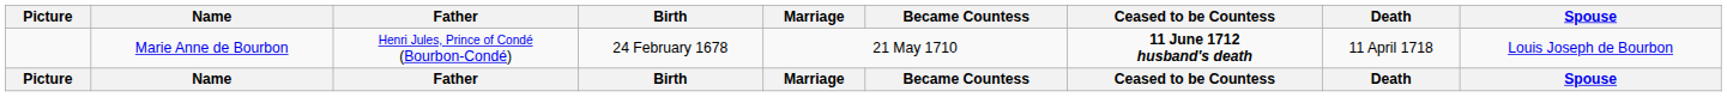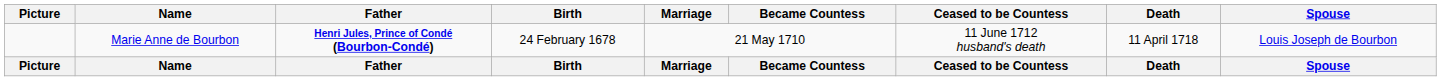Marie Anne de Bourbon | Father: normal -> bold
Marie Anne de Bourbon | Ceased to be Countess: bold -> normal
